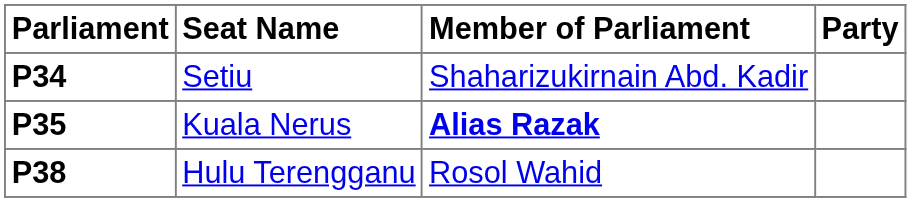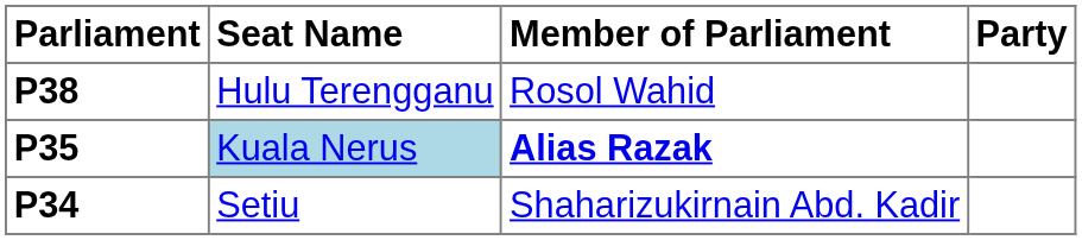rows swapped: P34 <-> P38
P35 | Seat Name: no background -> lightblue background
